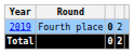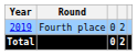Fourth place | column 3: bold -> normal
